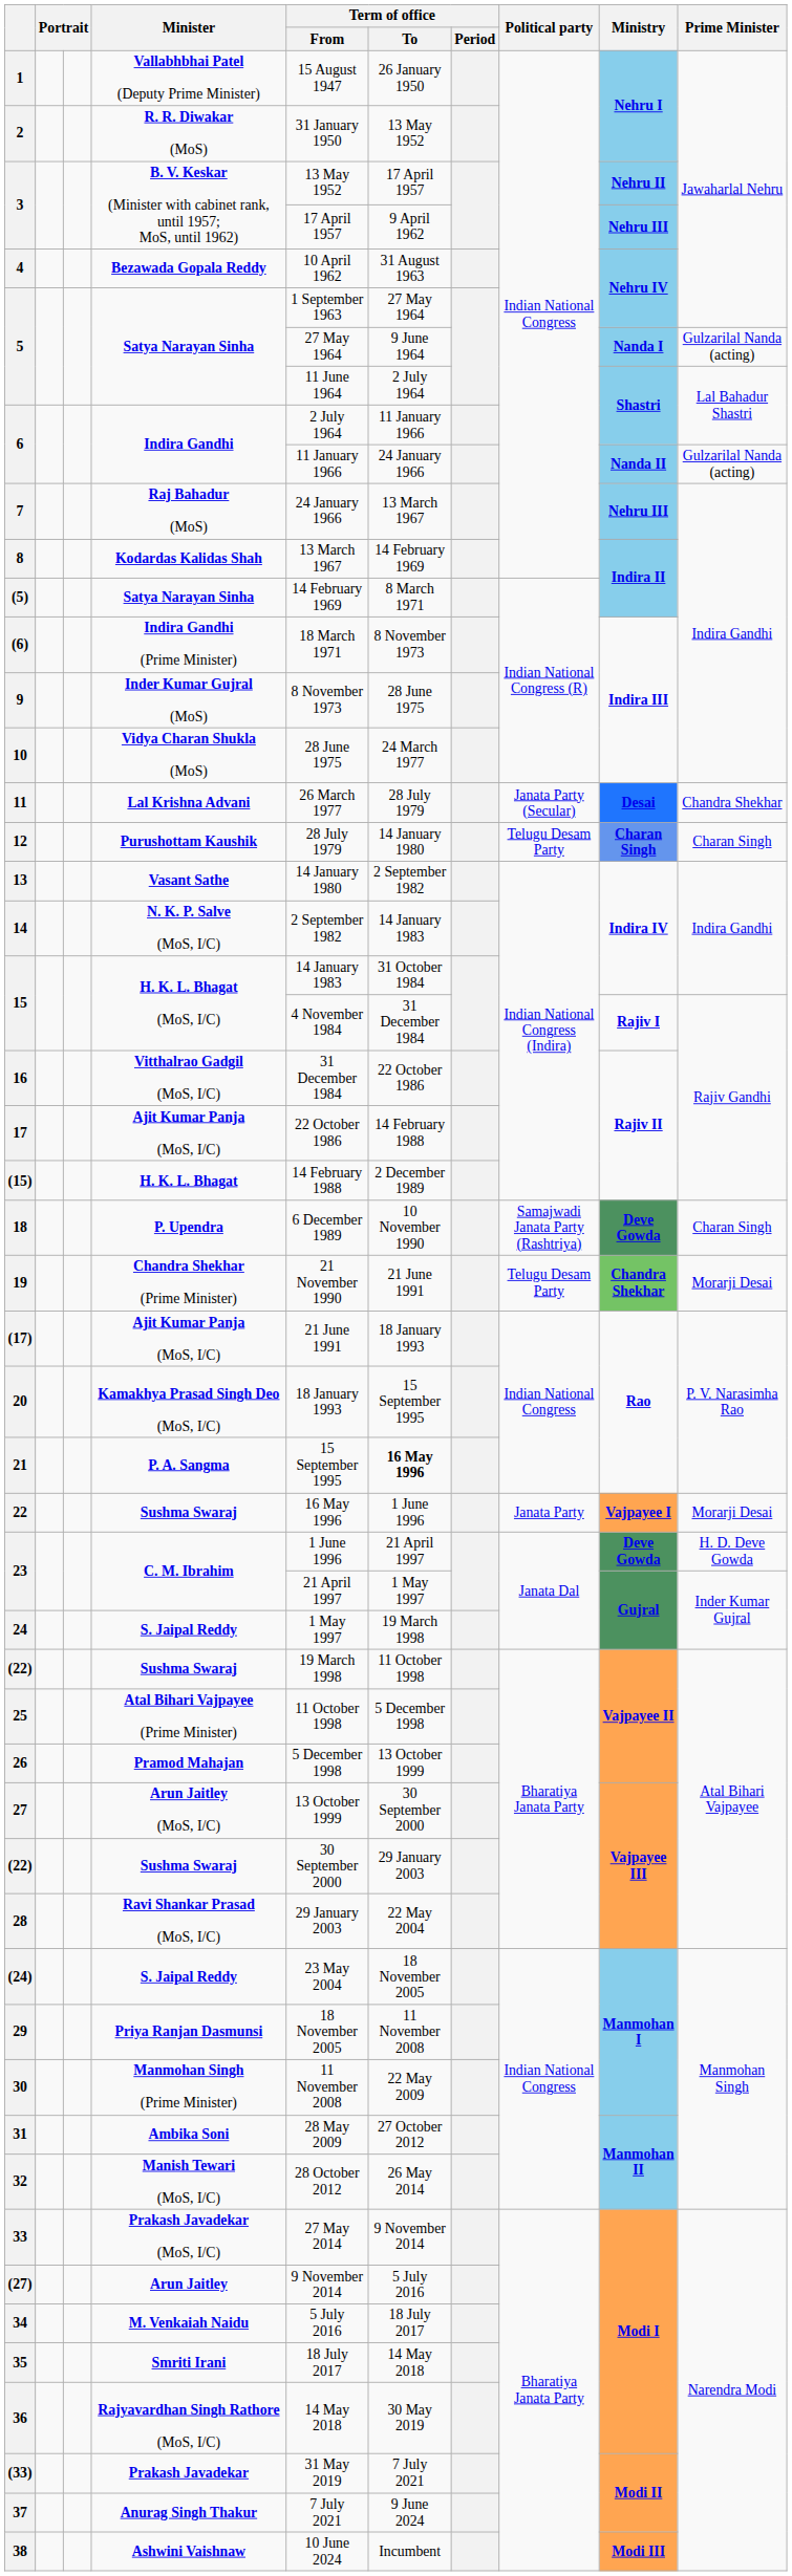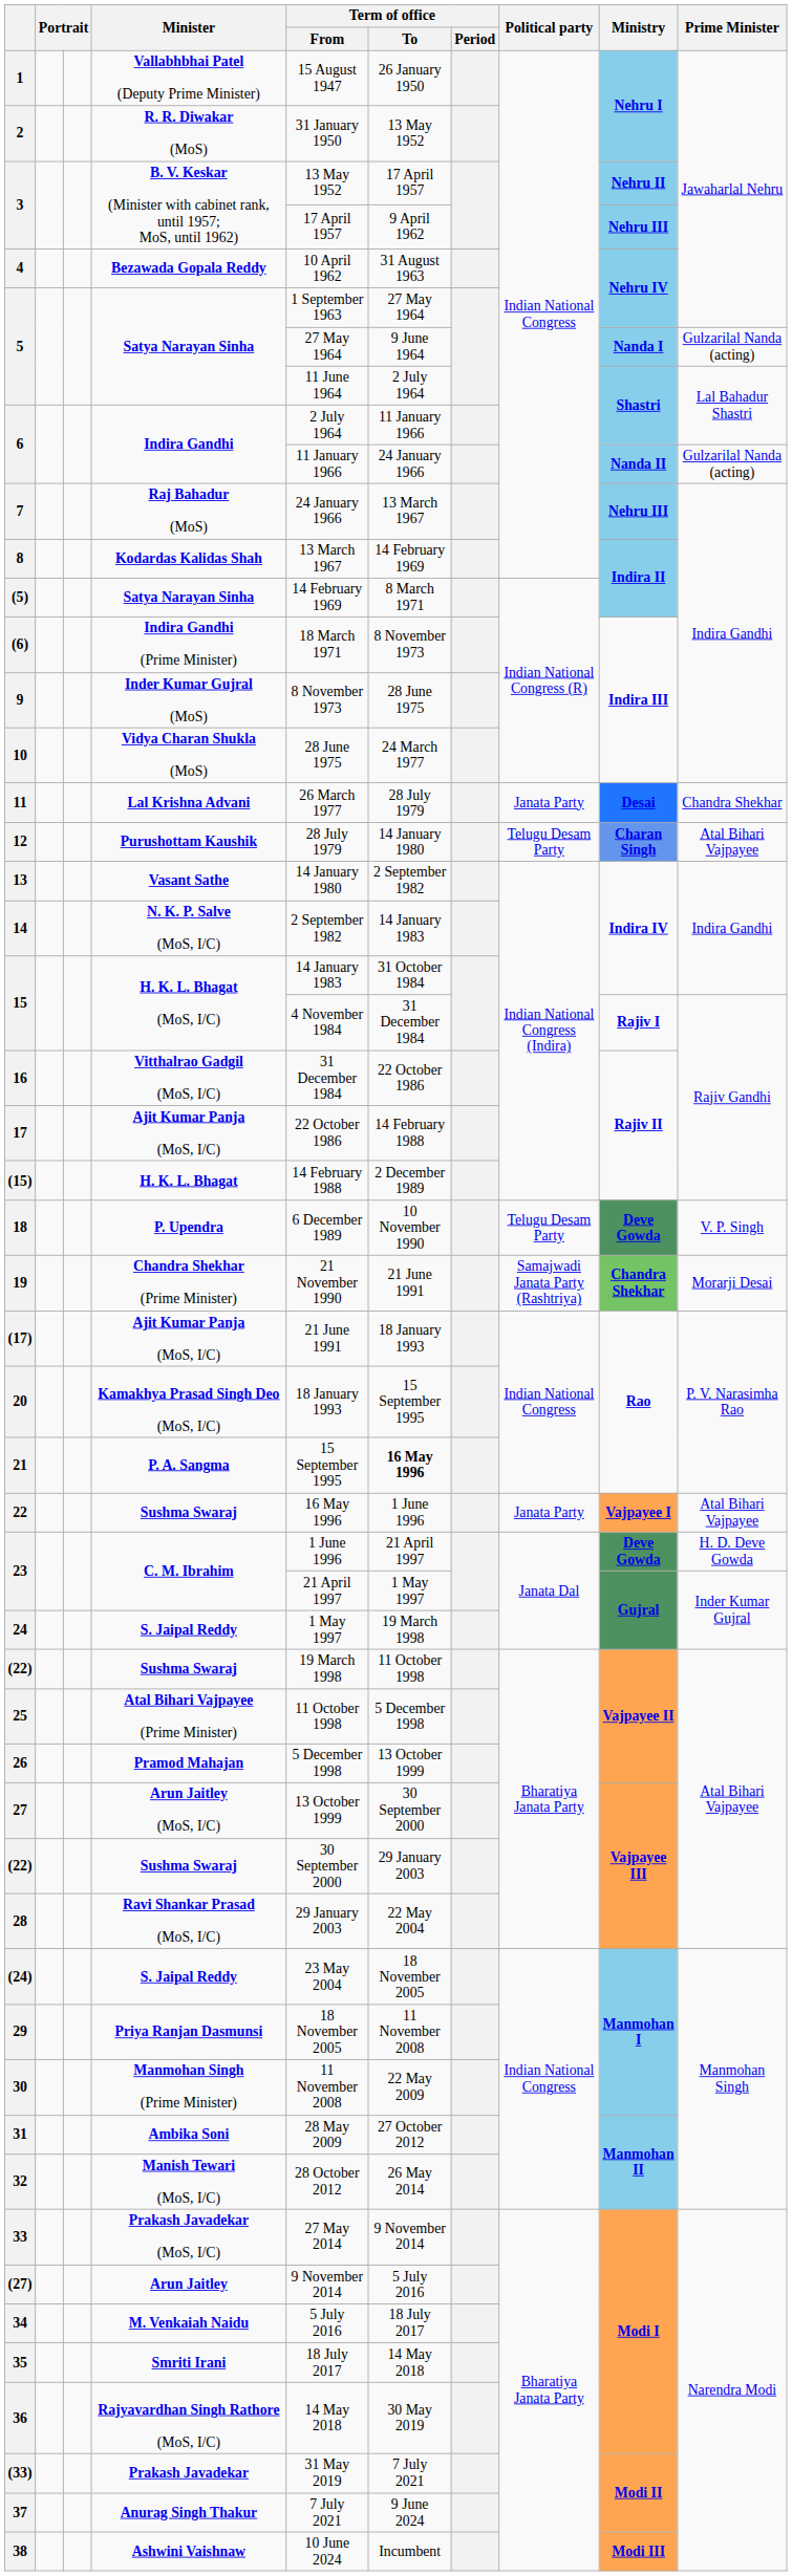11 | Political party: Janata Party (Secular) -> Janata Party
12 | Prime Minister: Charan Singh -> Atal Bihari Vajpayee
18 | Political party: Samajwadi Janata Party (Rashtriya) -> Telugu Desam Party
18 | Prime Minister: Charan Singh -> V. P. Singh
19 | Political party: Telugu Desam Party -> Samajwadi Janata Party (Rashtriya)
22 | Prime Minister: Morarji Desai -> Atal Bihari Vajpayee
